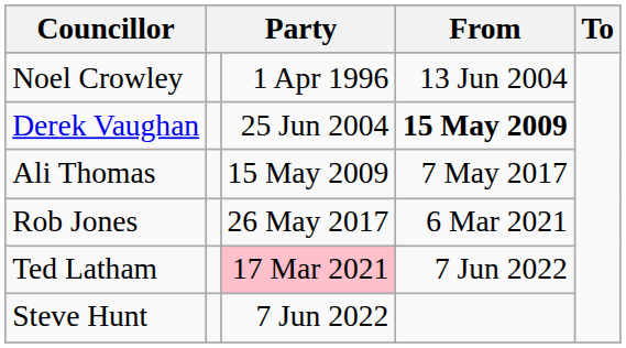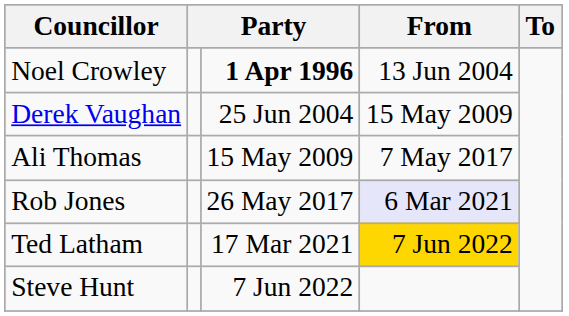Noel Crowley | column 3: normal -> bold
Derek Vaughan | From: bold -> normal
Rob Jones | From: no background -> lavender background
Ted Latham | column 3: pink background -> no background
Ted Latham | From: no background -> gold background
